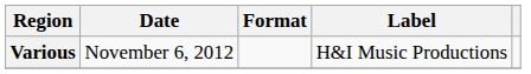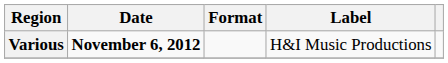Various | Date: normal -> bold
